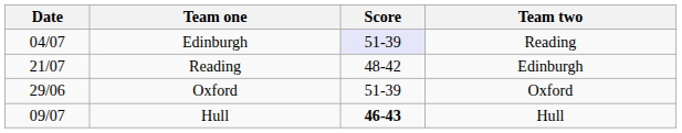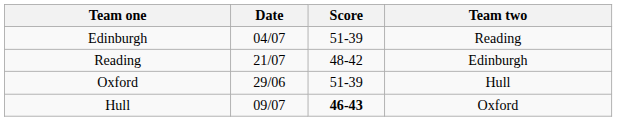columns swapped: Date <-> Team one
row 2 | Score: lavender background -> no background
row 4 | Team two: Oxford -> Hull
row 5 | Team two: Hull -> Oxford
